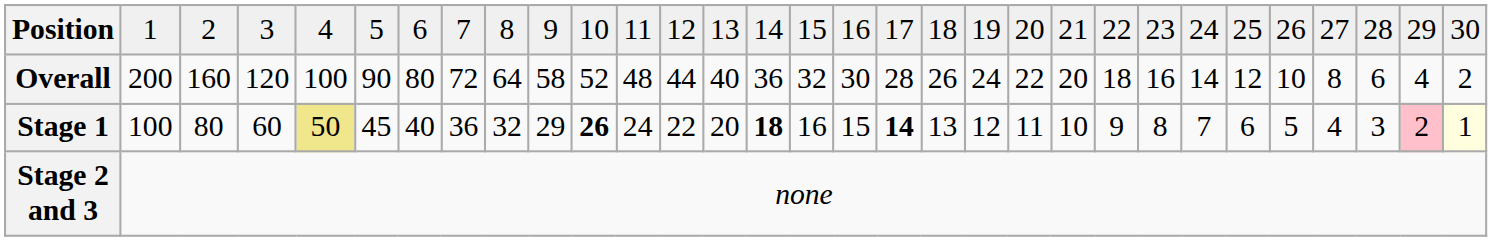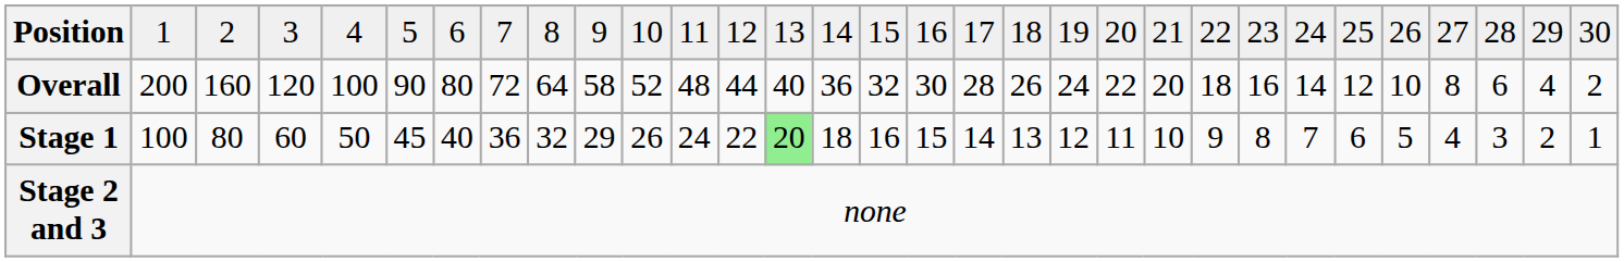Stage 1 | column 5: khaki background -> no background
Stage 1 | column 11: bold -> normal
Stage 1 | column 14: no background -> lightgreen background
Stage 1 | column 15: bold -> normal
Stage 1 | column 18: bold -> normal
Stage 1 | column 30: pink background -> no background
Stage 1 | column 31: lightyellow background -> no background
